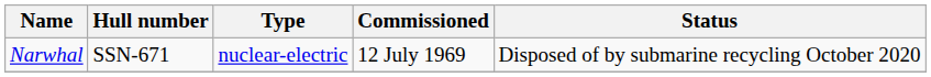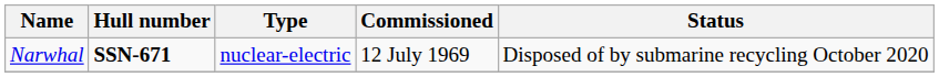Narwhal | Hull number: normal -> bold
